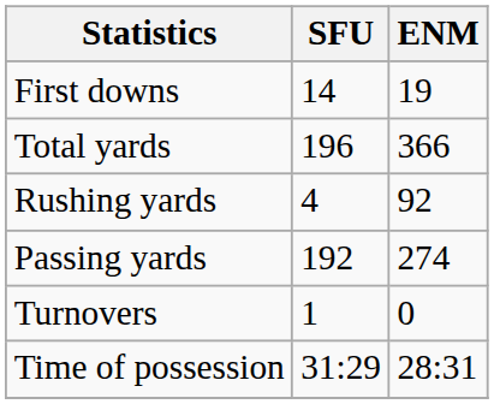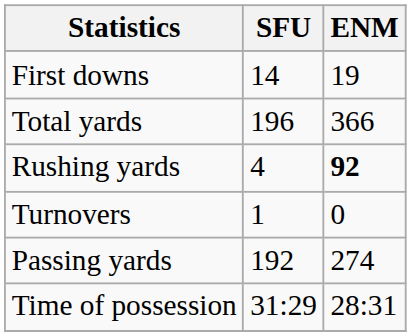Rushing yards | ENM: normal -> bold
rows swapped: Passing yards <-> Turnovers
